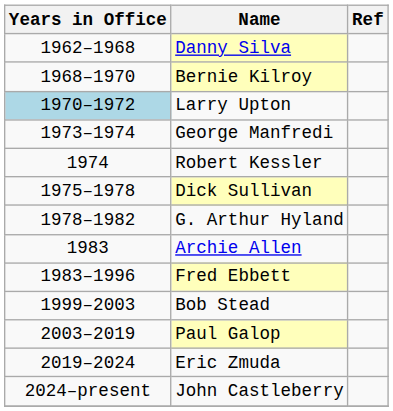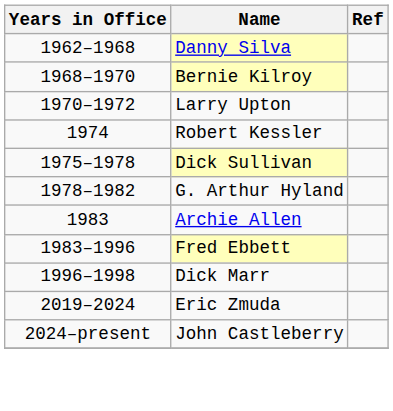Larry Upton | Years in Office: lightblue background -> no background
- row: 1973–1974 | George Manfredi
+ row: 1996–1998 | Dick Marr
- row: 1999–2003 | Bob Stead
- row: 2003–2019 | Paul Galop
